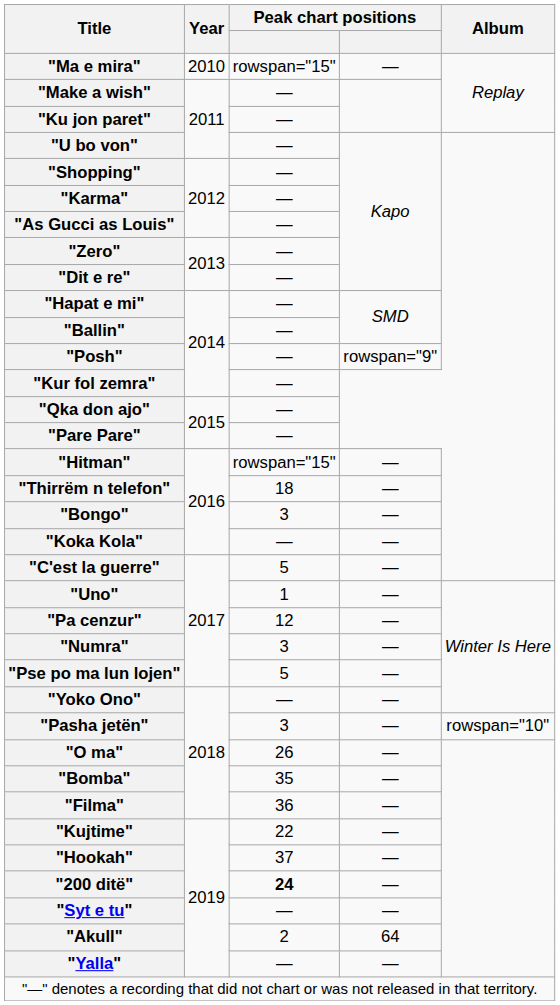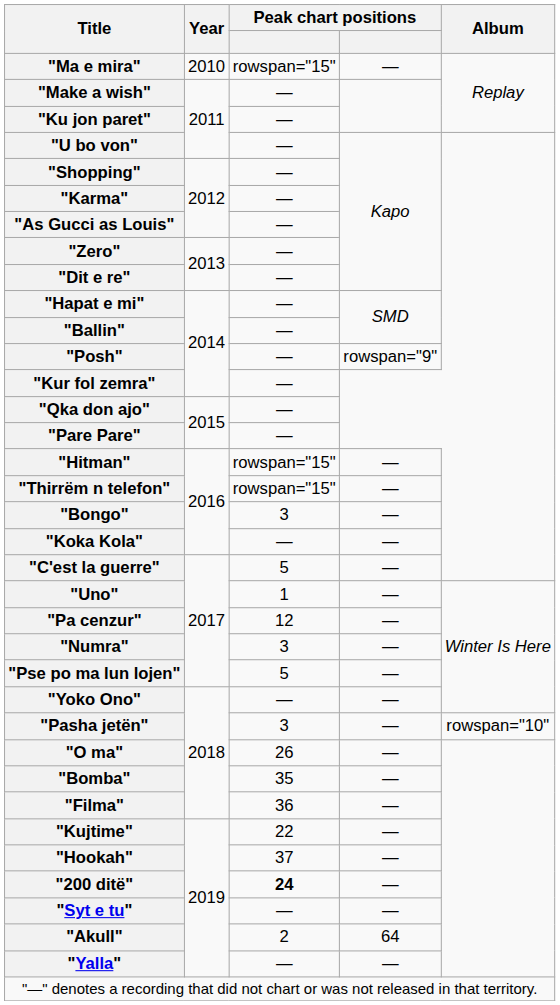"Thirrëm n telefon" | column 3: 18 -> rowspan="15"
